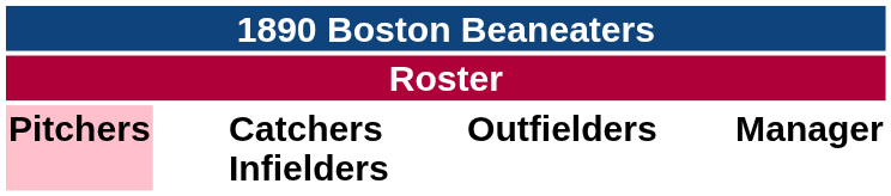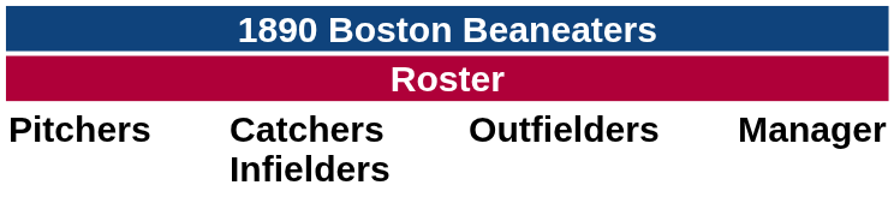Pitchers | column 1: pink background -> no background
